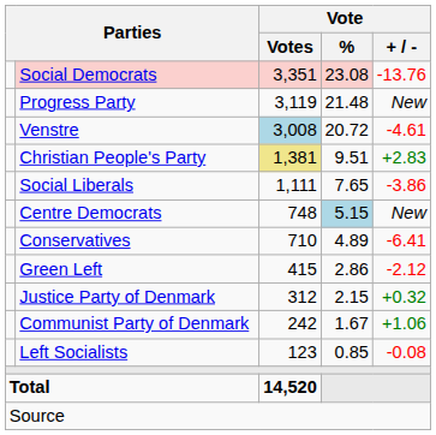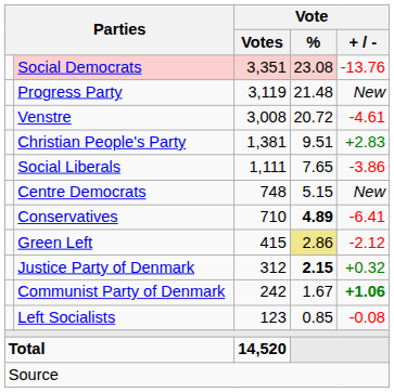Venstre | Vote / Votes: lightblue background -> no background
Christian People's Party | Vote / Votes: khaki background -> no background
Centre Democrats | Vote / %: lightblue background -> no background
Conservatives | Vote / %: normal -> bold
Green Left | Vote / %: no background -> khaki background
Justice Party of Denmark | Vote / %: normal -> bold
Communist Party of Denmark | Vote / + / -: normal -> bold
